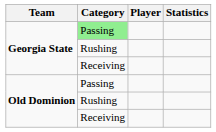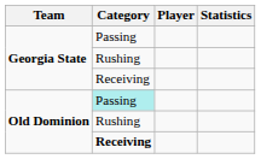Georgia State / Passing | Category: lightgreen background -> no background
Old Dominion / Passing | Category: no background -> paleturquoise background
Old Dominion / Receiving | Category: normal -> bold
